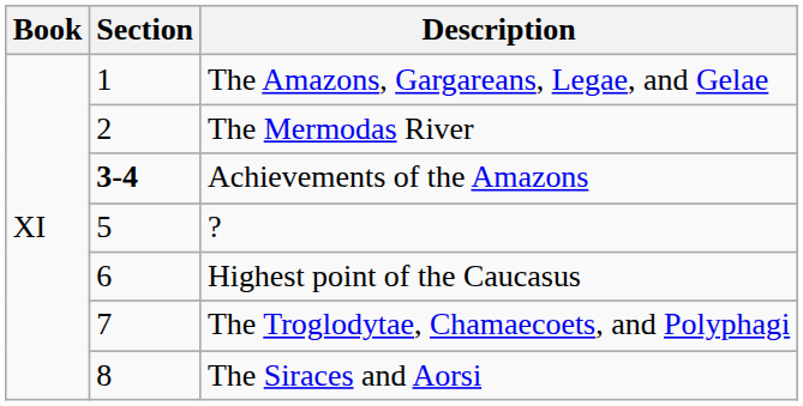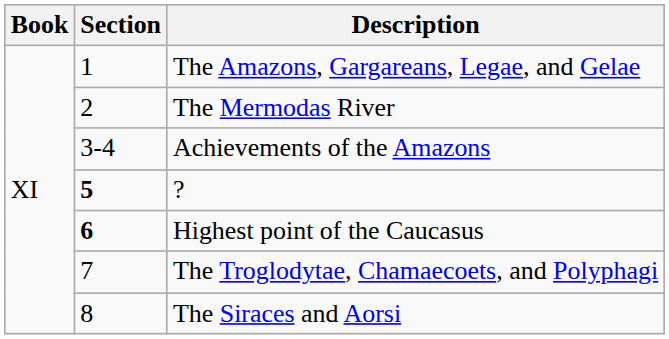Achievements of the Amazons | Section: bold -> normal
? | Section: normal -> bold
Highest point of the Caucasus | Section: normal -> bold
